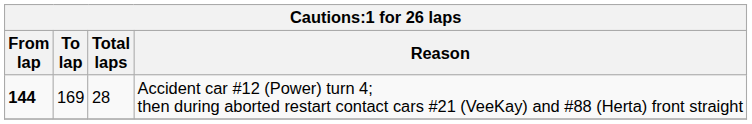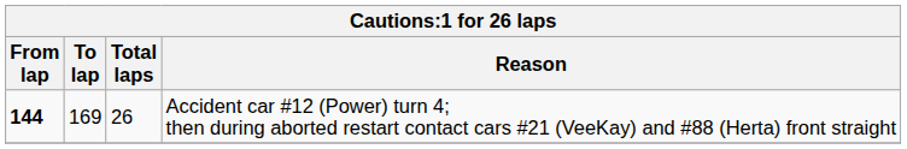row 3 | Total laps: 28 -> 26
